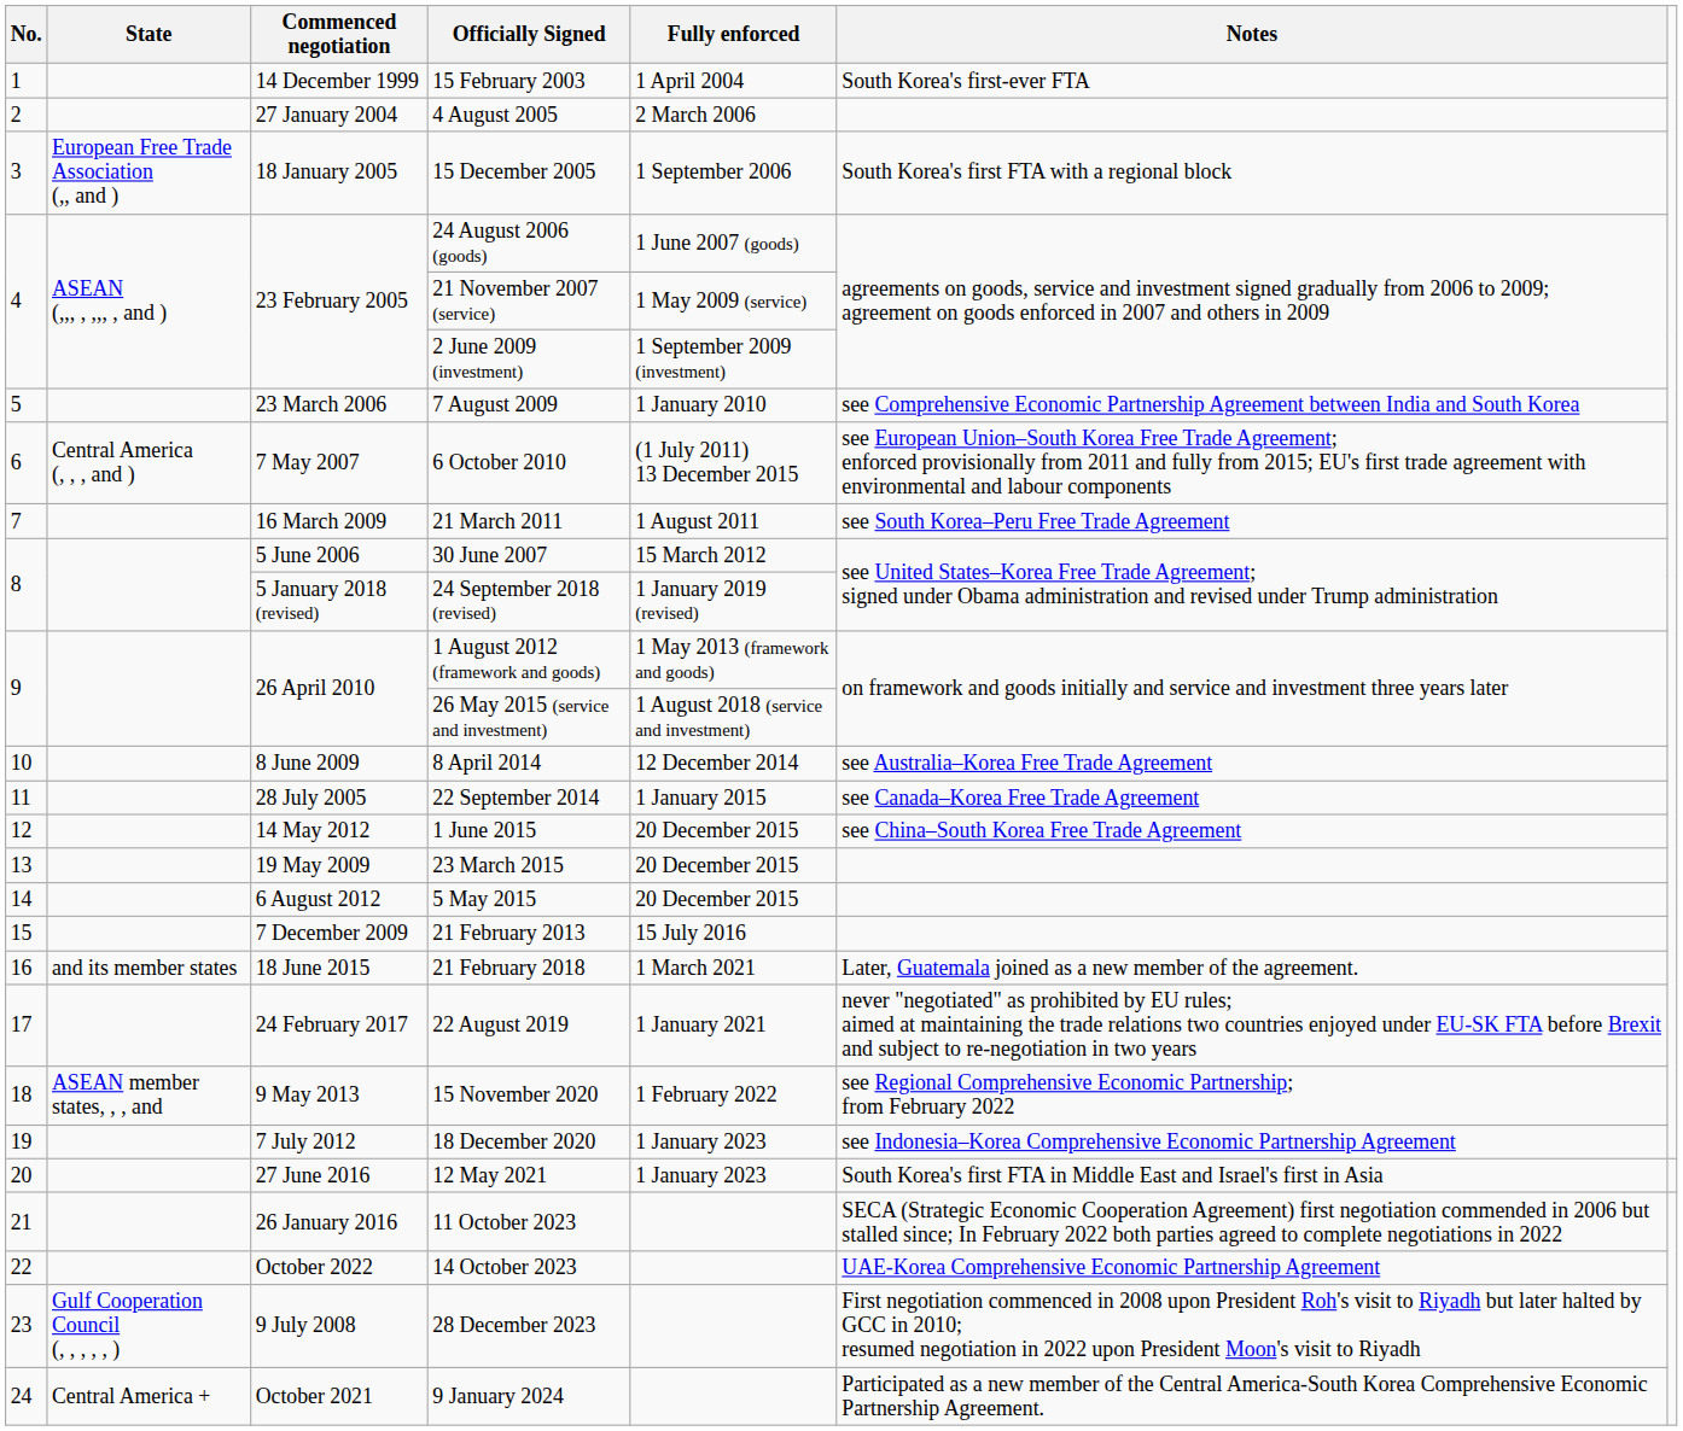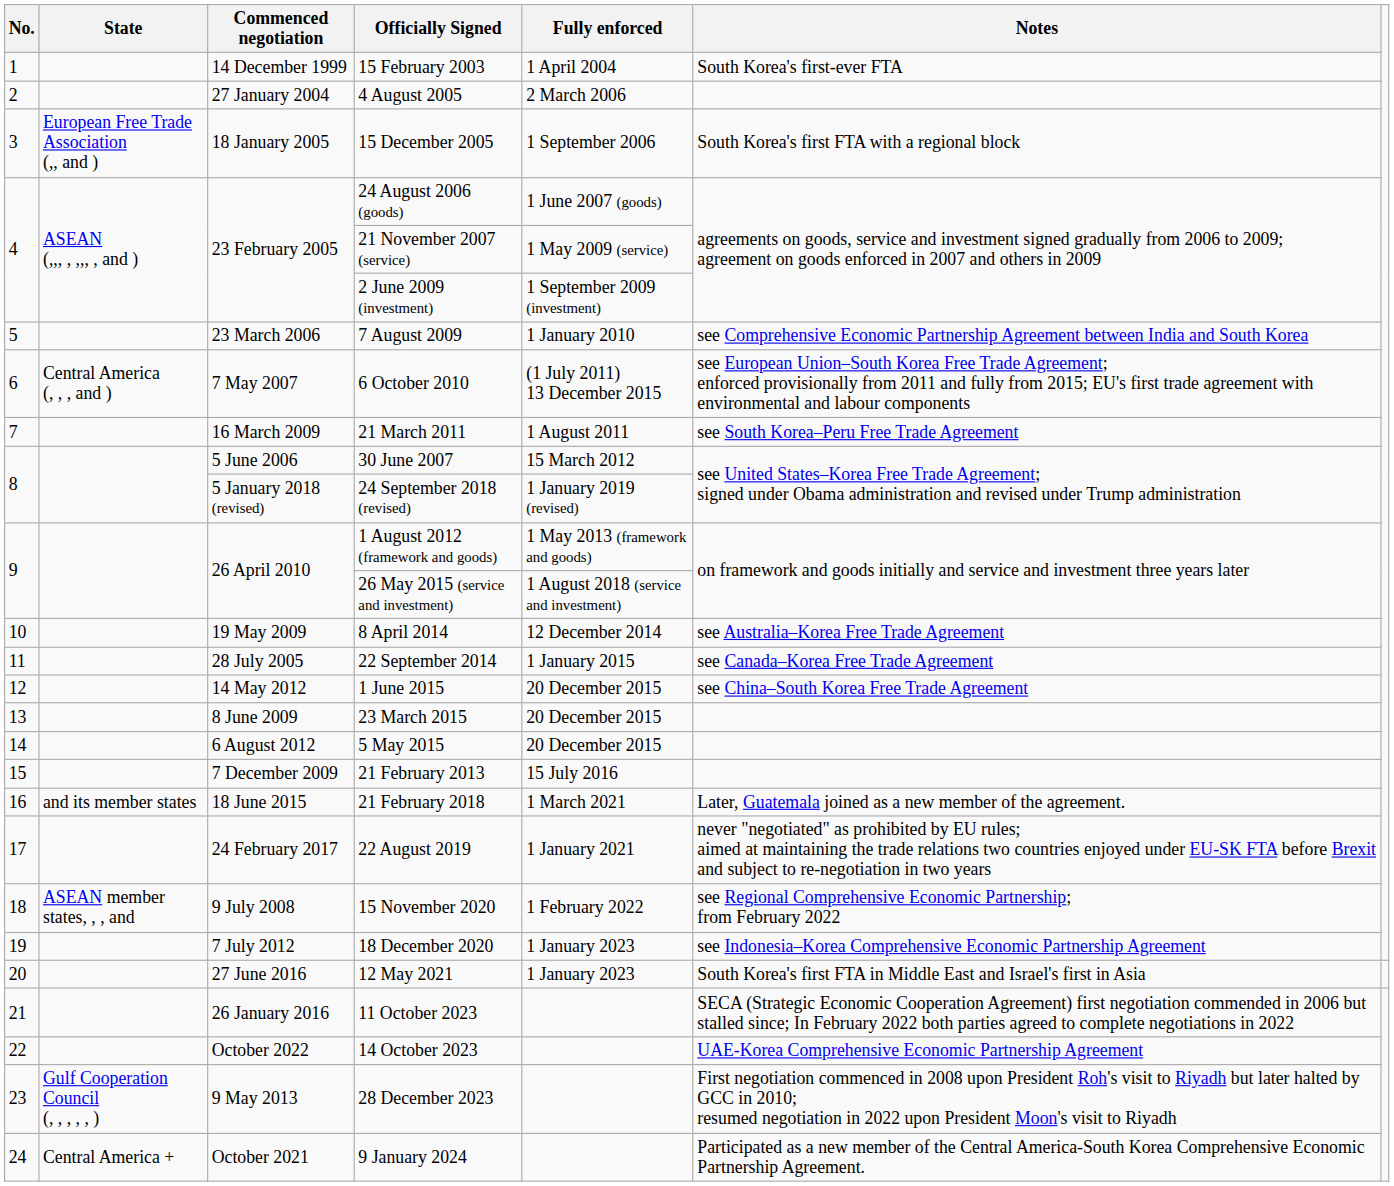8 April 2014 | Commenced negotiation: 8 June 2009 -> 19 May 2009
23 March 2015 | Commenced negotiation: 19 May 2009 -> 8 June 2009
15 November 2020 | Commenced negotiation: 9 May 2013 -> 9 July 2008
28 December 2023 | Commenced negotiation: 9 July 2008 -> 9 May 2013
